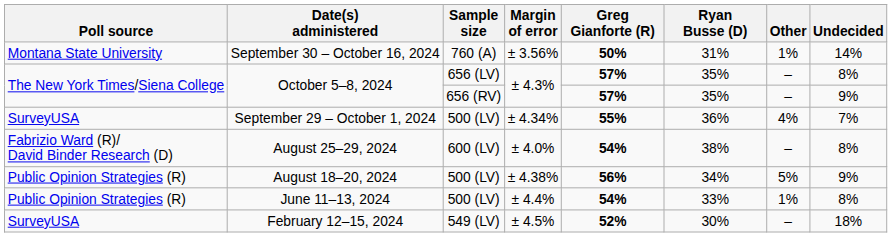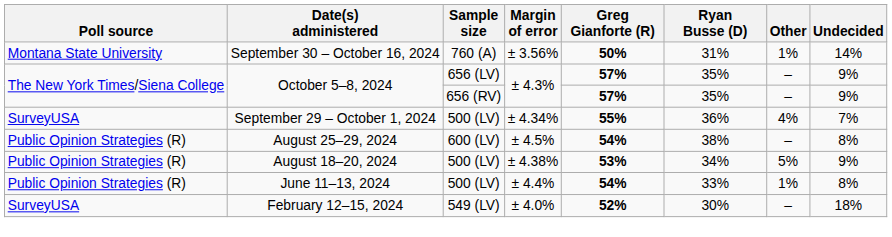October 5–8, 2024 / 656 (LV) | Undecided: 8% -> 9%
August 25–29, 2024 | Poll source: Fabrizio Ward (R)/ David Binder Research (D) -> Public Opinion Strategies (R)
August 25–29, 2024 | Margin of error: ± 4.0% -> ± 4.5%
August 18–20, 2024 | Greg Gianforte (R): 56% -> 53%
February 12–15, 2024 | Margin of error: ± 4.5% -> ± 4.0%
